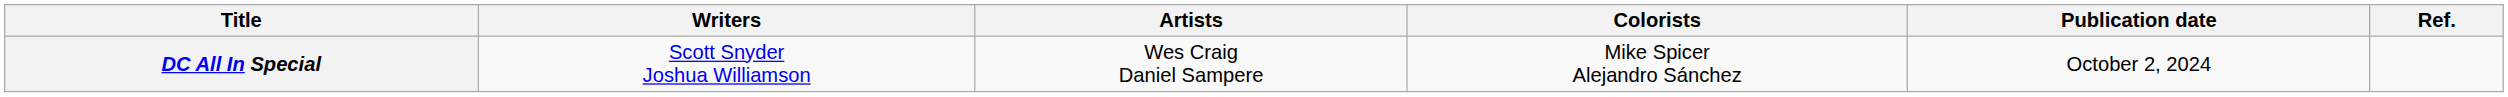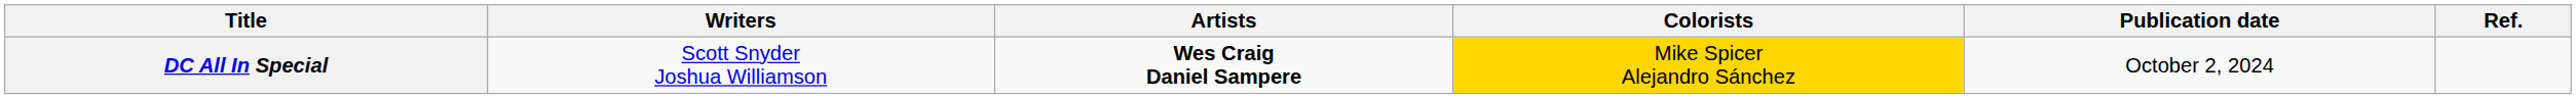row 2 | Artists: normal -> bold
row 2 | Colorists: no background -> gold background
